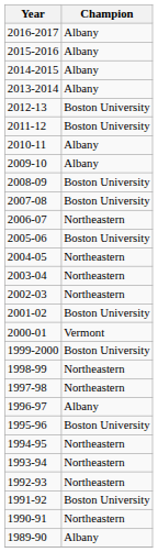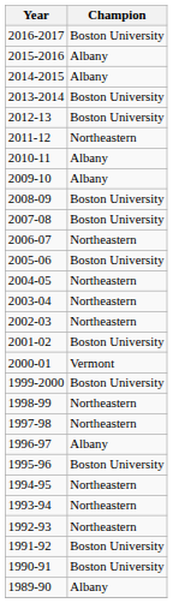2016-2017 | Champion: Albany -> Boston University
2013-2014 | Champion: Albany -> Boston University
2011-12 | Champion: Boston University -> Northeastern
1990-91 | Champion: Northeastern -> Boston University
